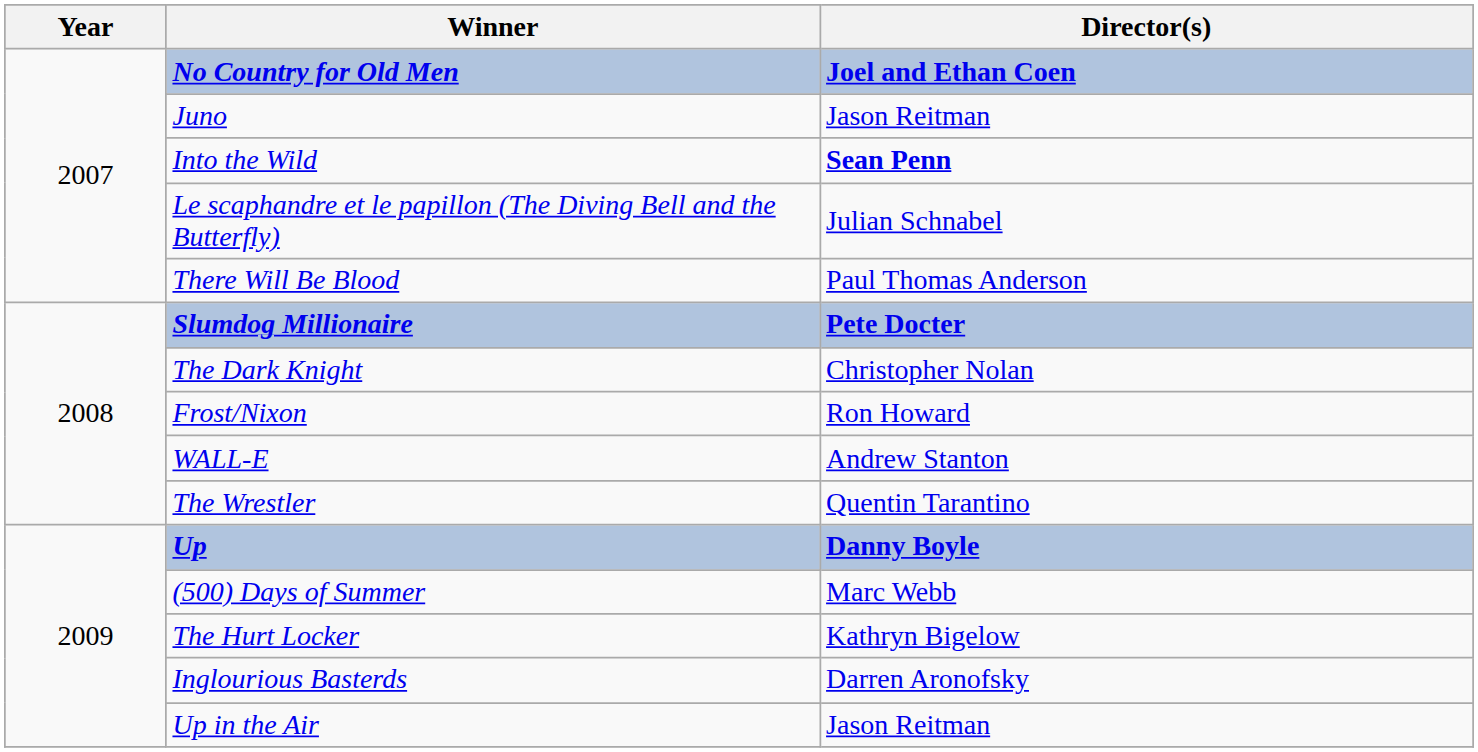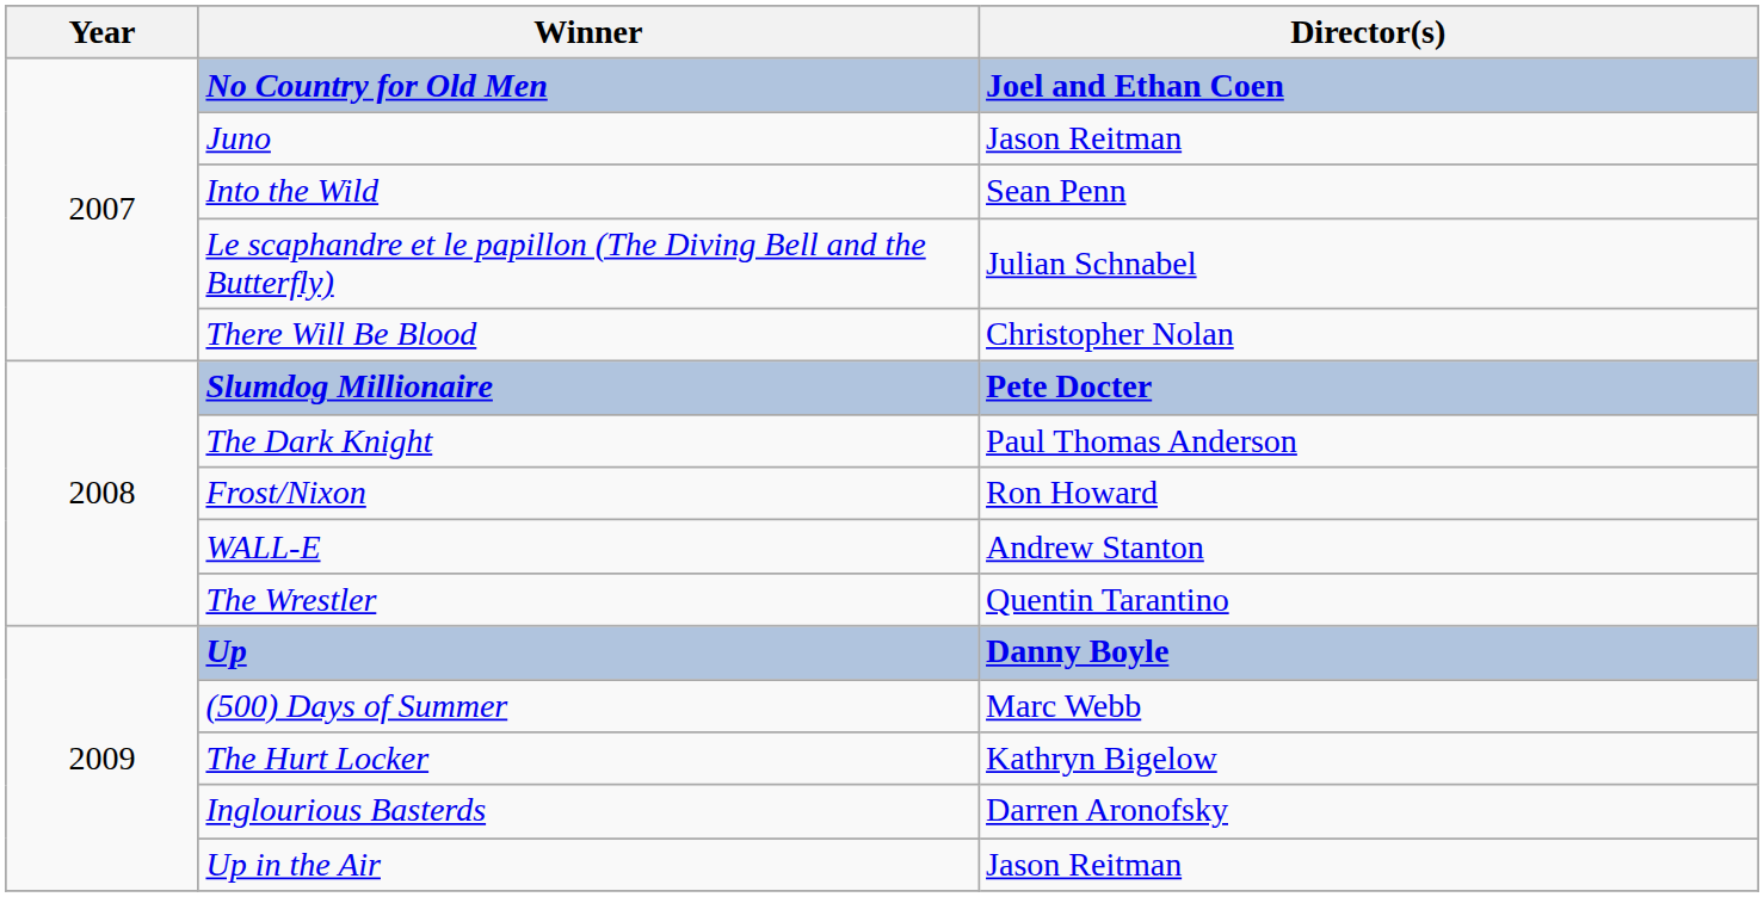Into the Wild | Director(s): bold -> normal
There Will Be Blood | Director(s): Paul Thomas Anderson -> Christopher Nolan
The Dark Knight | Director(s): Christopher Nolan -> Paul Thomas Anderson
